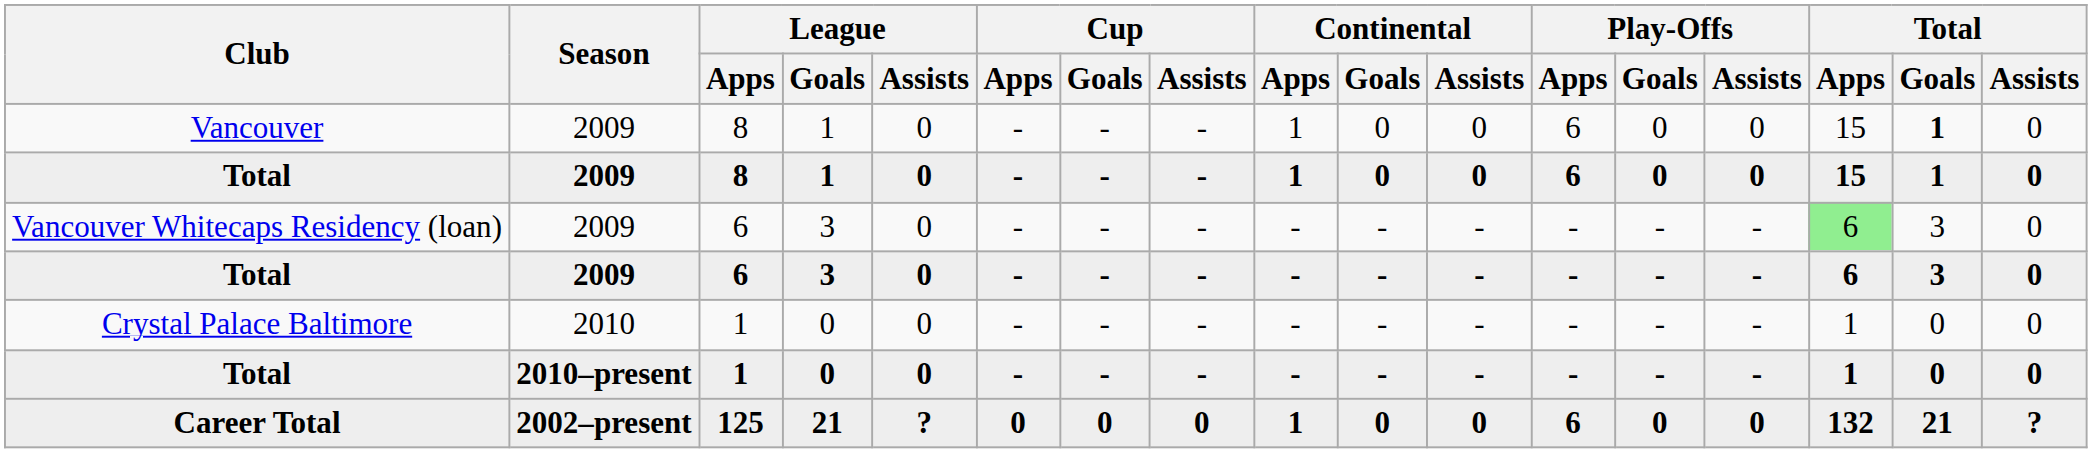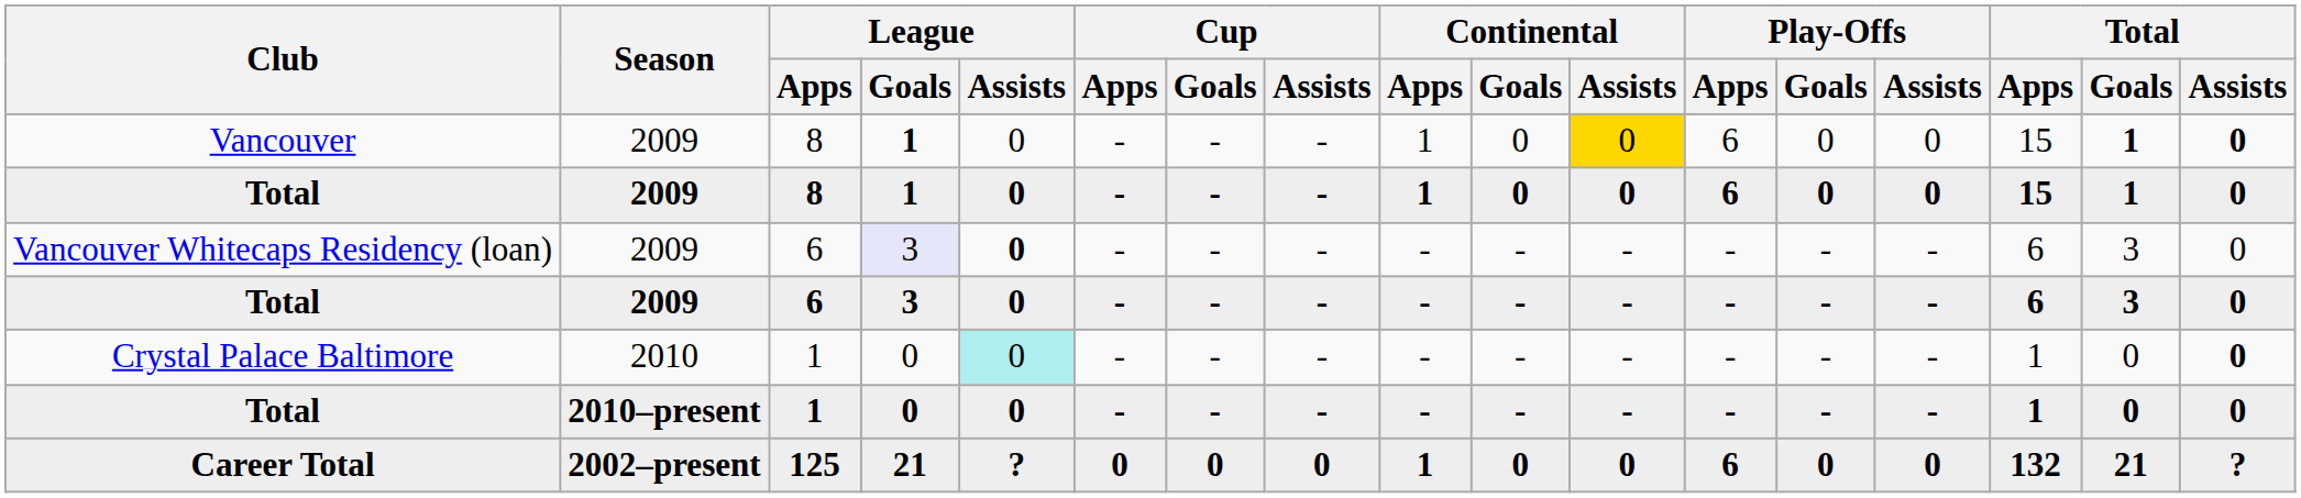Vancouver | League / Goals: normal -> bold
Vancouver | Continental / Assists: no background -> gold background
Vancouver | Total / Assists: normal -> bold
Vancouver Whitecaps Residency (loan) | League / Goals: no background -> lavender background
Vancouver Whitecaps Residency (loan) | League / Assists: normal -> bold
Vancouver Whitecaps Residency (loan) | Total / Apps: lightgreen background -> no background
Crystal Palace Baltimore | League / Assists: no background -> paleturquoise background
Crystal Palace Baltimore | Total / Assists: normal -> bold
